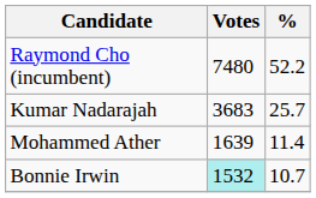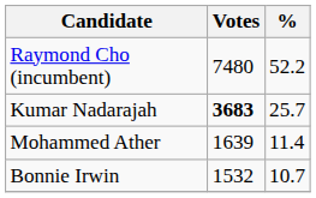Kumar Nadarajah | Votes: normal -> bold
Bonnie Irwin | Votes: paleturquoise background -> no background
